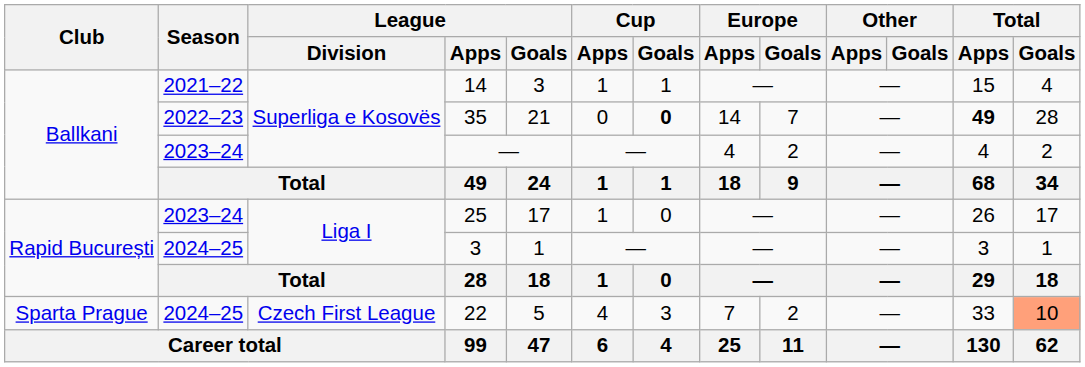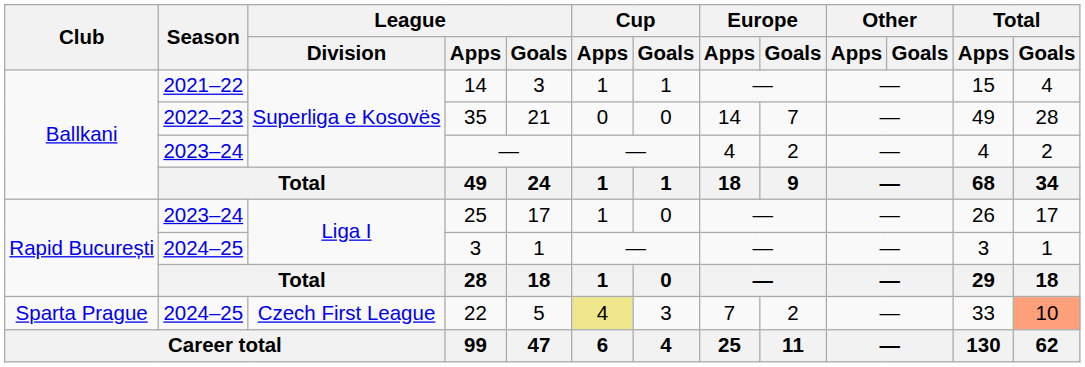35 | Cup / Goals: bold -> normal
35 | Total / Apps: bold -> normal
22 | Cup / Apps: no background -> khaki background
